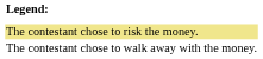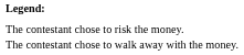row 2 | Legend:: khaki background -> no background
